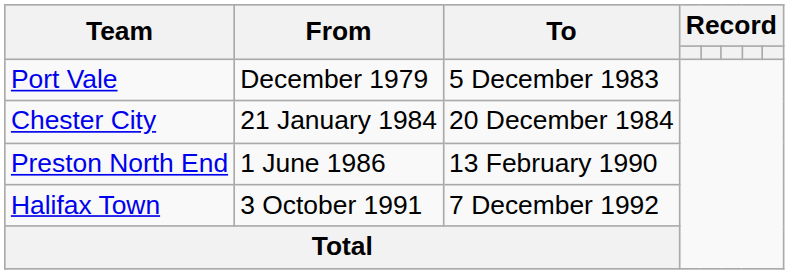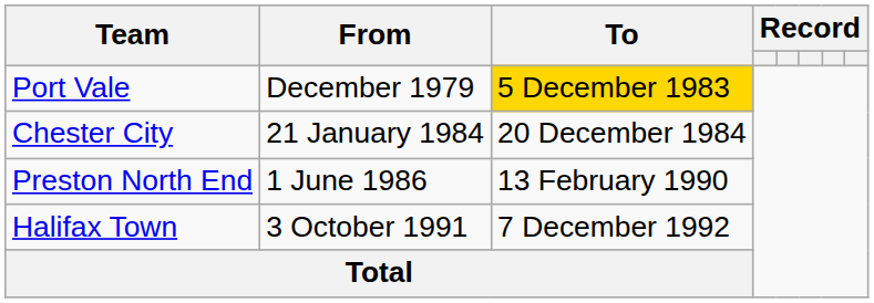Port Vale | To: no background -> gold background
